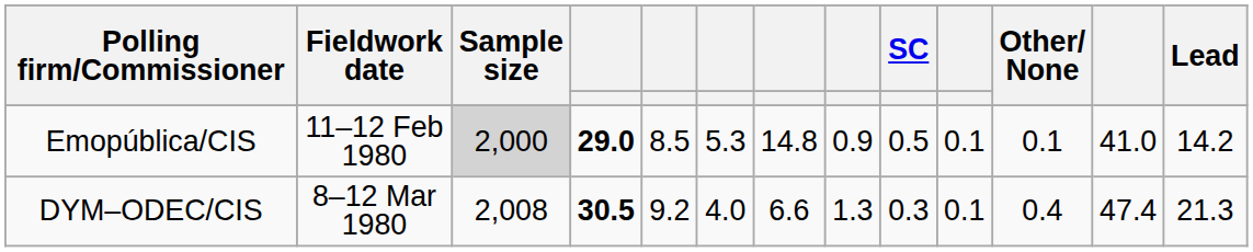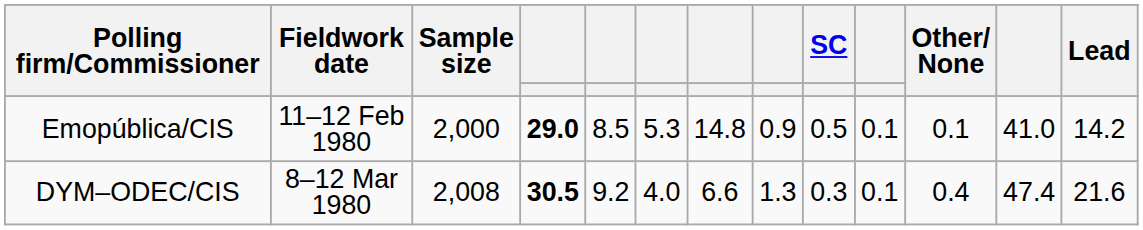Emopública/CIS | Sample size: lightgrey background -> no background
DYM–ODEC/CIS | Lead: 21.3 -> 21.6
